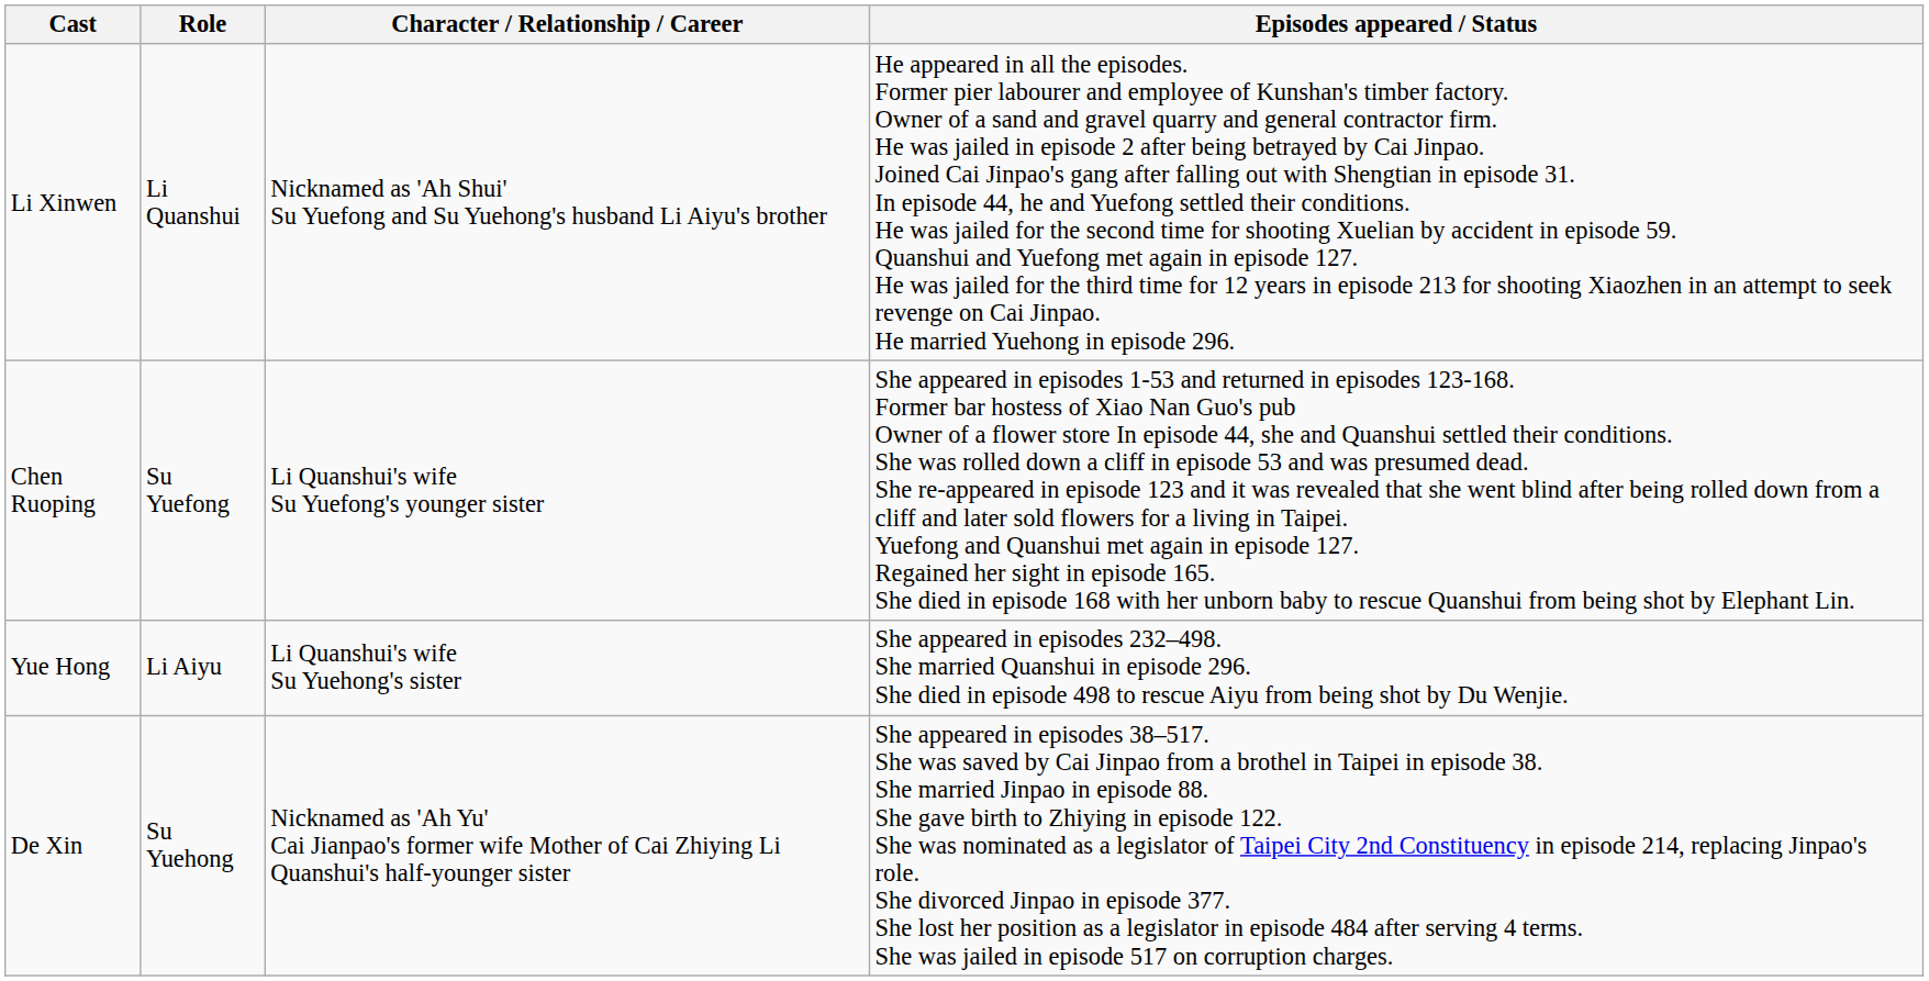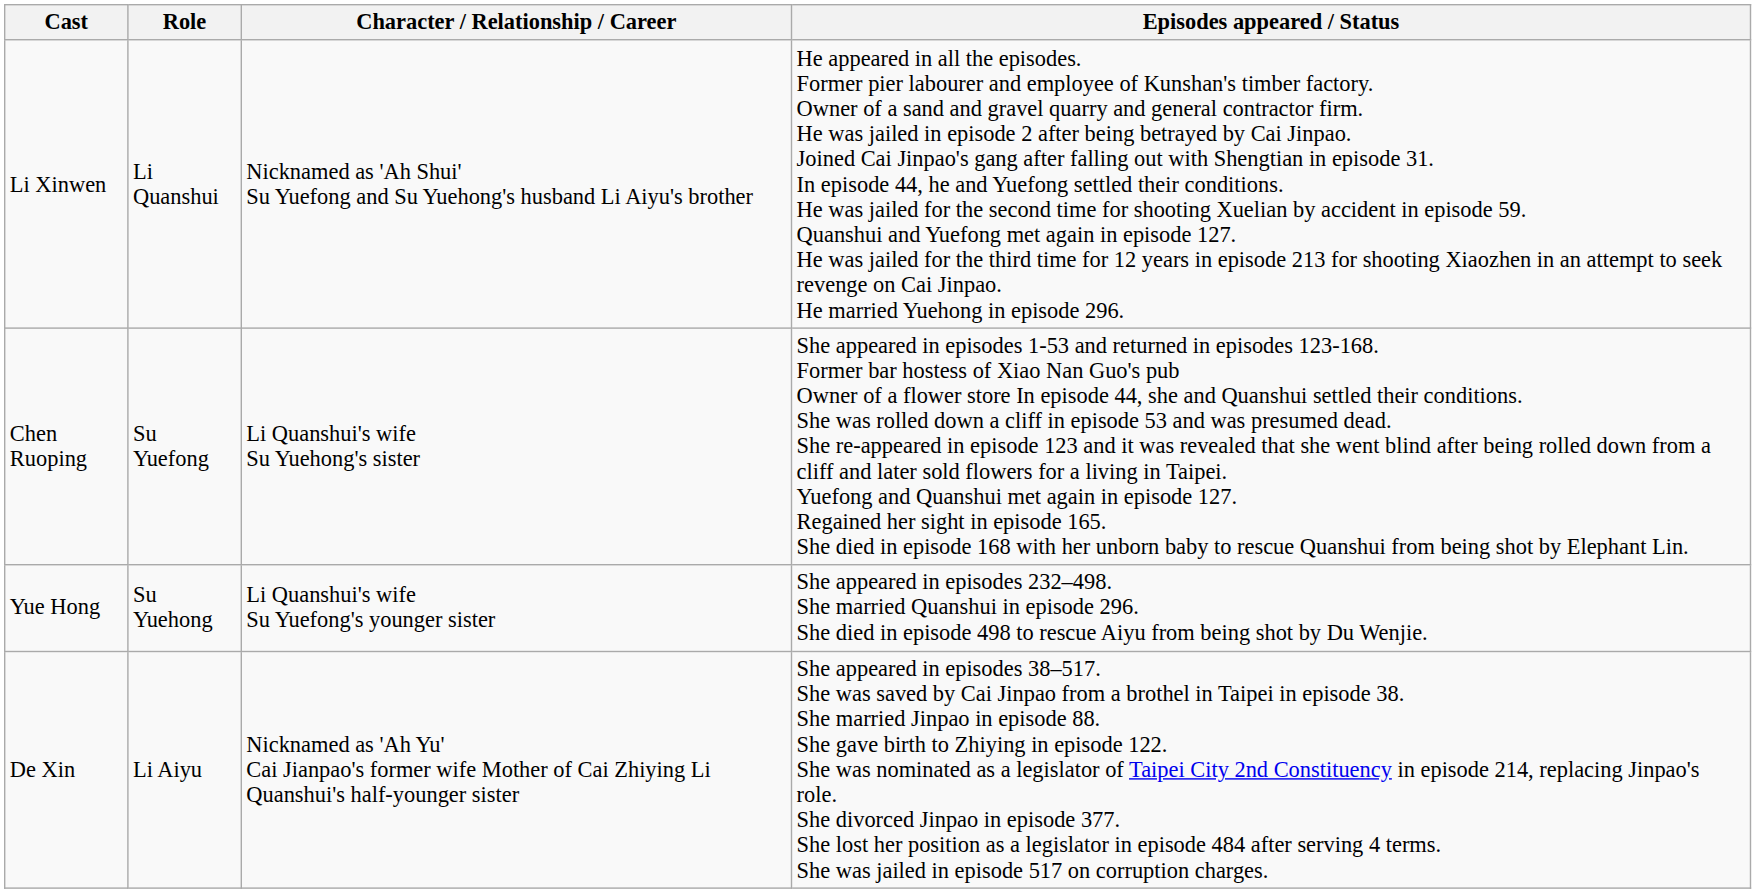Chen Ruoping | Character / Relationship / Career: Li Quanshui's wife Su Yuefong's younger sister -> Li Quanshui's wife Su Yuehong's sister
Yue Hong | Role: Li Aiyu -> Su Yuehong
Yue Hong | Character / Relationship / Career: Li Quanshui's wife Su Yuehong's sister -> Li Quanshui's wife Su Yuefong's younger sister
De Xin | Role: Su Yuehong -> Li Aiyu
